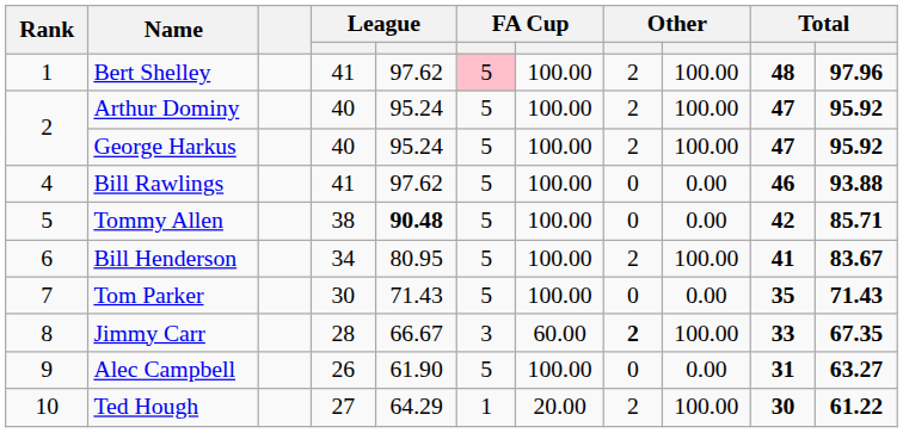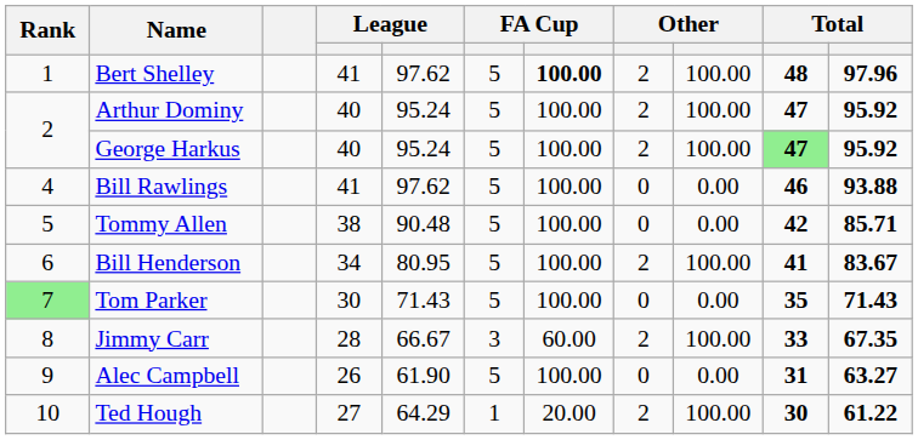Bert Shelley | column 6: pink background -> no background
Bert Shelley | column 7: normal -> bold
George Harkus | column 10: no background -> lightgreen background
Tommy Allen | column 5: bold -> normal
Tom Parker | Rank: no background -> lightgreen background
Jimmy Carr | column 8: bold -> normal
